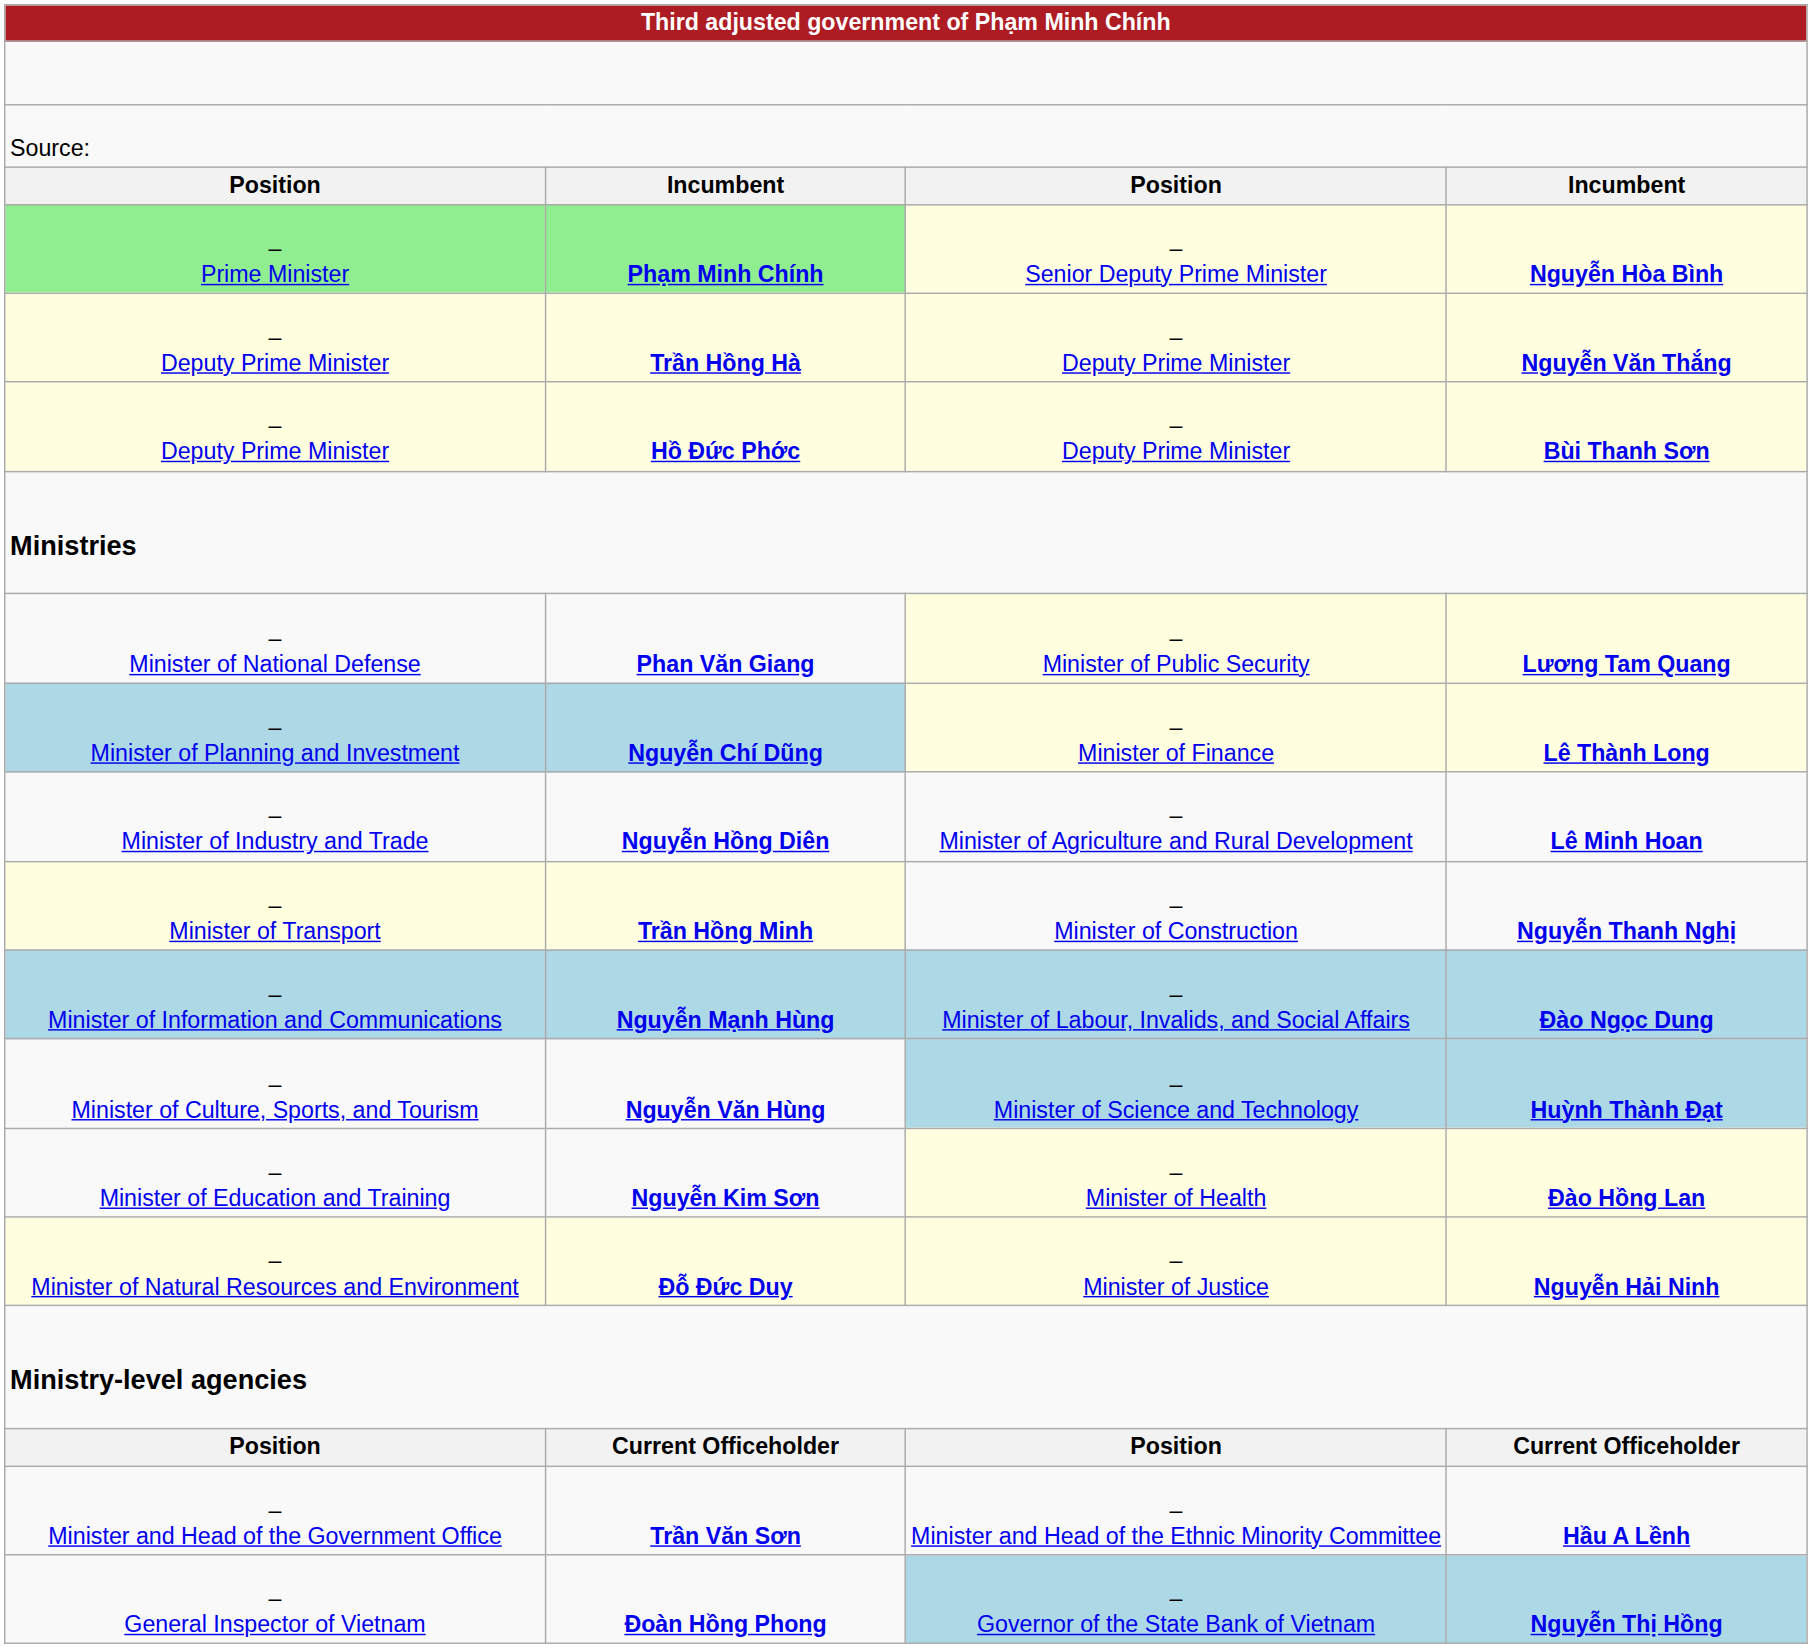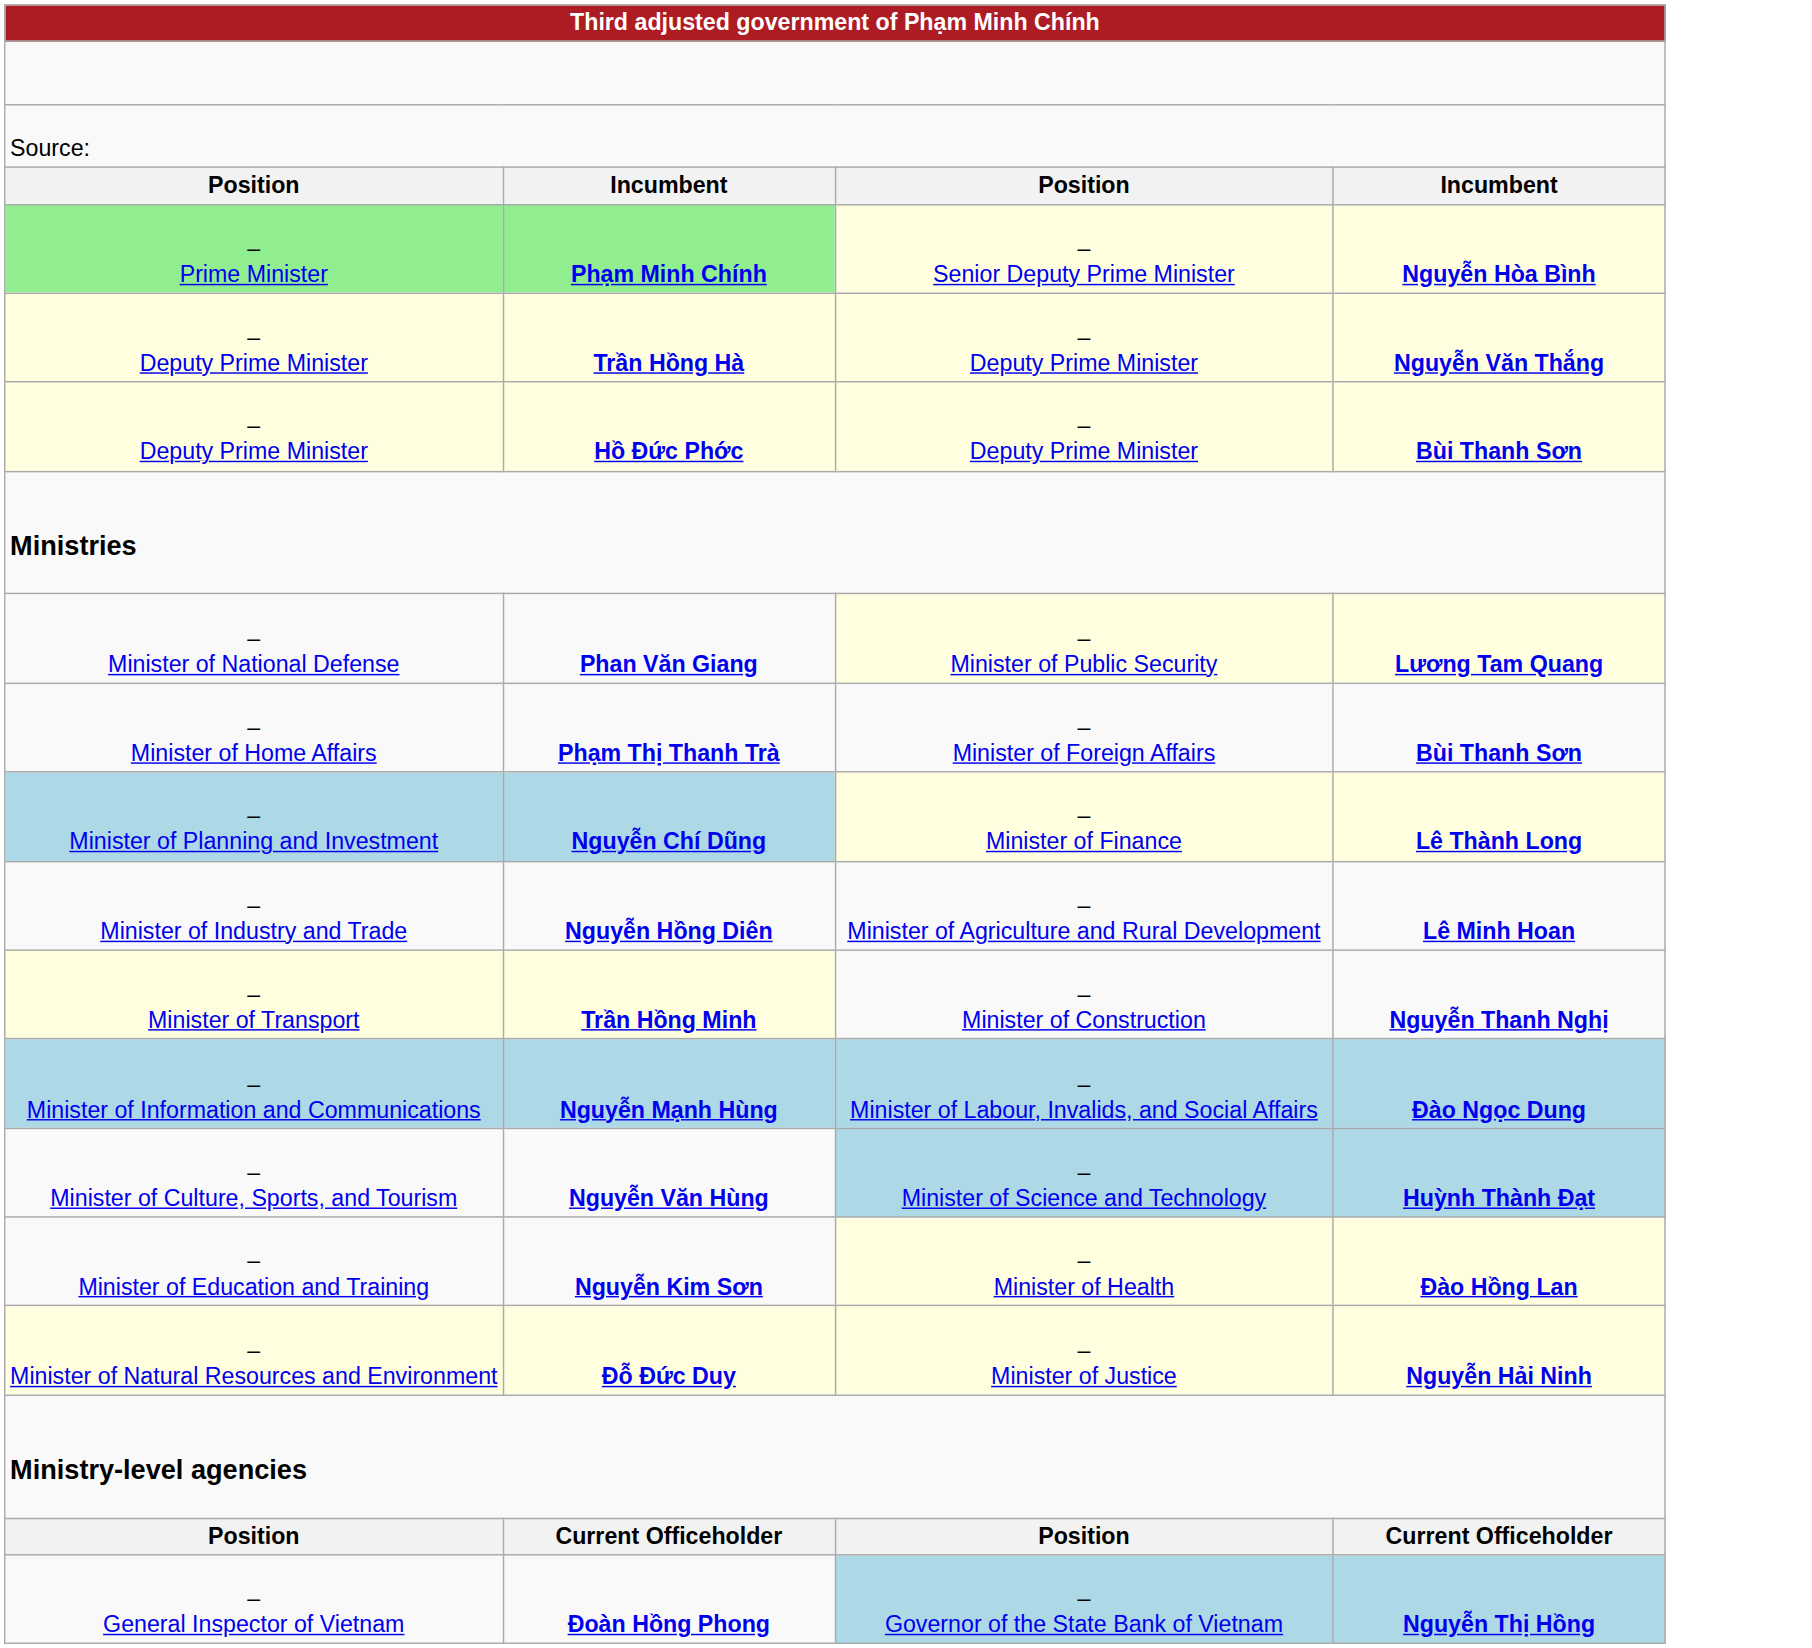+ row: – Minister of Home Affairs | Phạm Thị Thanh Trà | – Minister of Foreign Affairs | Bùi Thanh Sơn
- row: – Minister and Head of the Government Office | Trần Văn Sơn | – Minister and Head of the Ethnic Minority Committee | Hầu A Lềnh
